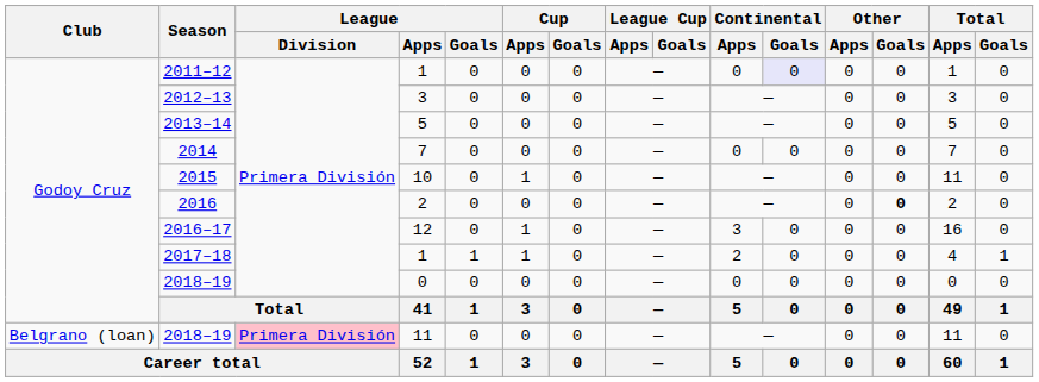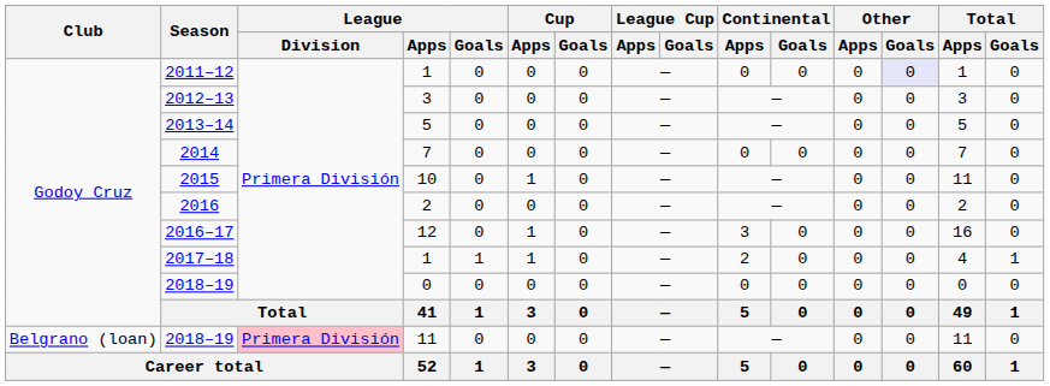2011–12 | Continental / Goals: lavender background -> no background
2011–12 | Other / Goals: no background -> lavender background
2016 | Other / Goals: bold -> normal
